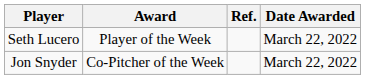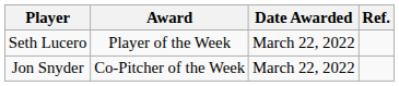columns swapped: Date Awarded <-> Ref.
